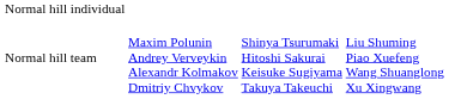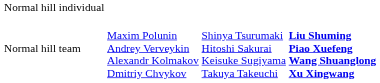Normal hill team | column 4: normal -> bold
